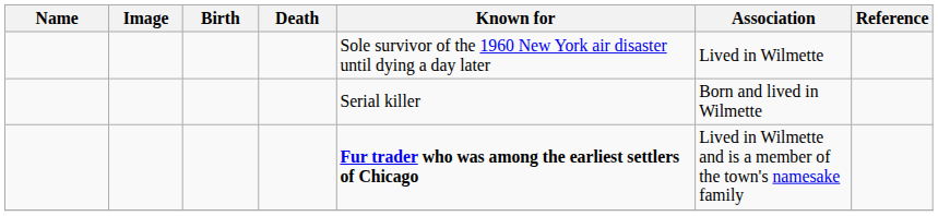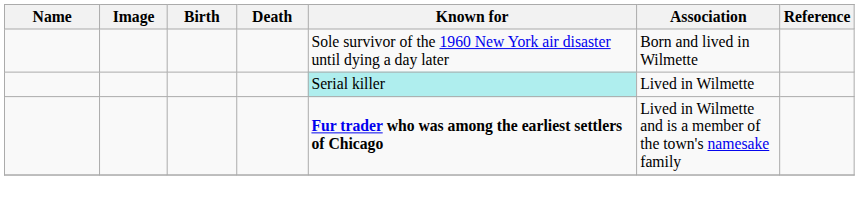row 2 | Association: Lived in Wilmette -> Born and lived in Wilmette
row 3 | Known for: no background -> paleturquoise background
row 3 | Association: Born and lived in Wilmette -> Lived in Wilmette
